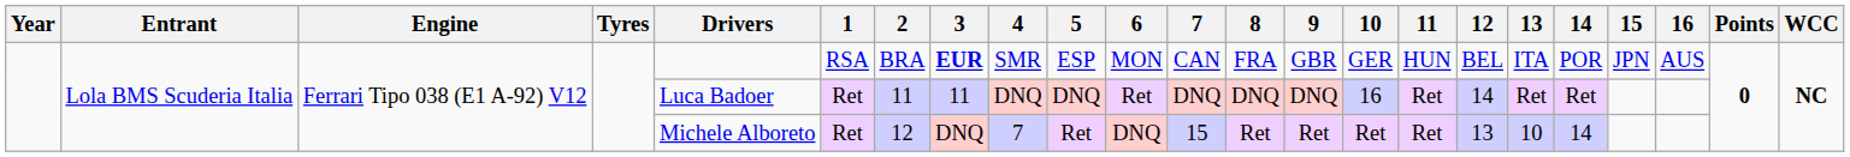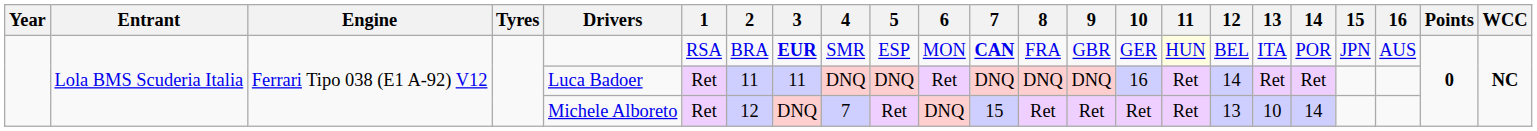row 2 | 7: normal -> bold
row 2 | 11: no background -> lightyellow background
